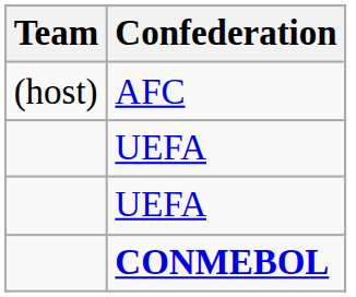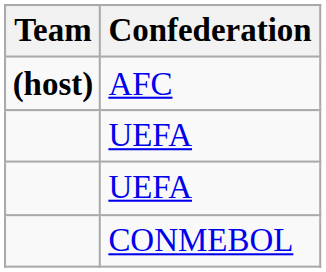row 2 | Team: normal -> bold
row 5 | Confederation: bold -> normal
